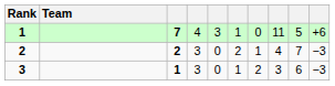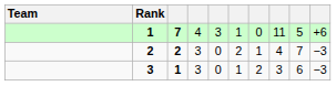columns swapped: Rank <-> Team
